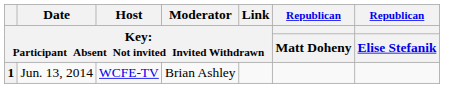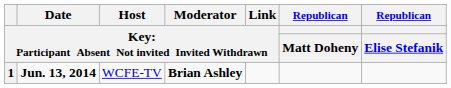1 | column 2: normal -> bold
1 | column 4: normal -> bold
